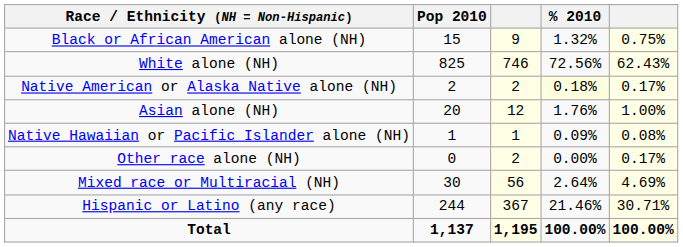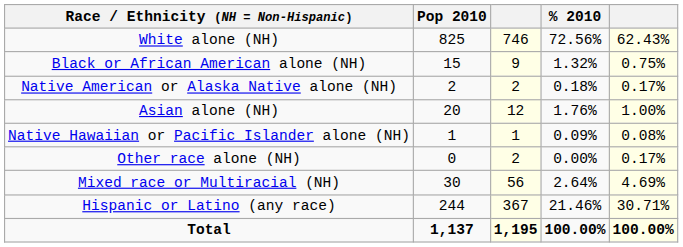rows swapped: White alone (NH) <-> Black or African American alone (NH)
Native American or Alaska Native alone (NH) | % 2010: lightyellow background -> no background
